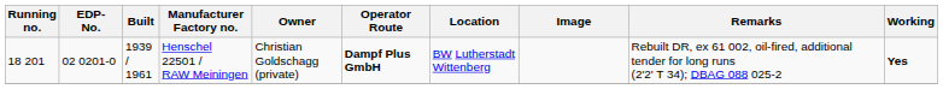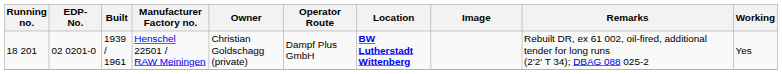Henschel 22501 / RAW Meiningen | Operator Route: bold -> normal
Henschel 22501 / RAW Meiningen | Location: normal -> bold
Henschel 22501 / RAW Meiningen | Working: bold -> normal
